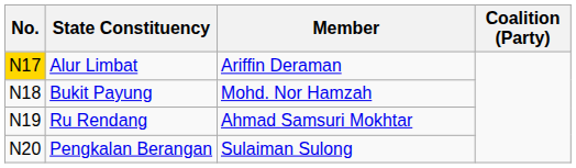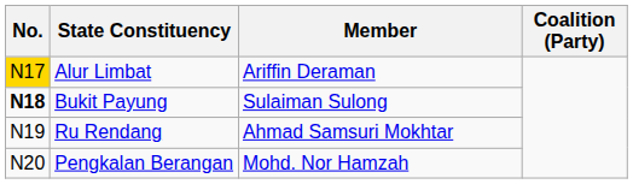Bukit Payung | No.: normal -> bold
Bukit Payung | Member: Mohd. Nor Hamzah -> Sulaiman Sulong
Pengkalan Berangan | Member: Sulaiman Sulong -> Mohd. Nor Hamzah
